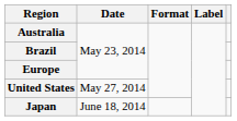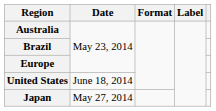United States | Date: May 27, 2014 -> June 18, 2014
Japan | Date: June 18, 2014 -> May 27, 2014
